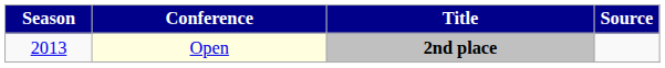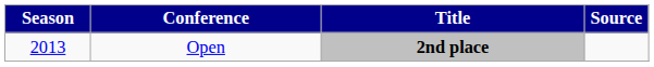Open | Conference: lightyellow background -> no background
